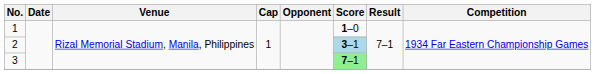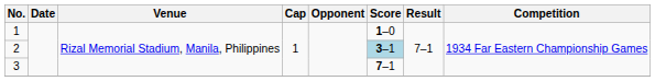3 | Score: lightgreen background -> no background
